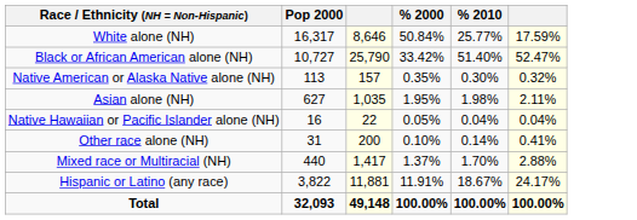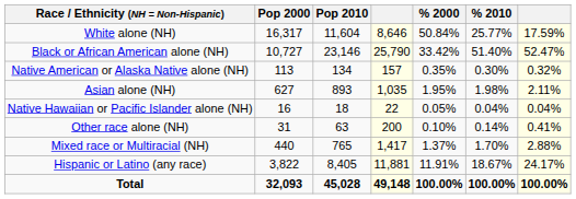+ column: Pop 2010 | 11,604 | 23,146 | 134 | 893 | 18 | 63 | 765 | 8,405 | 45,028
